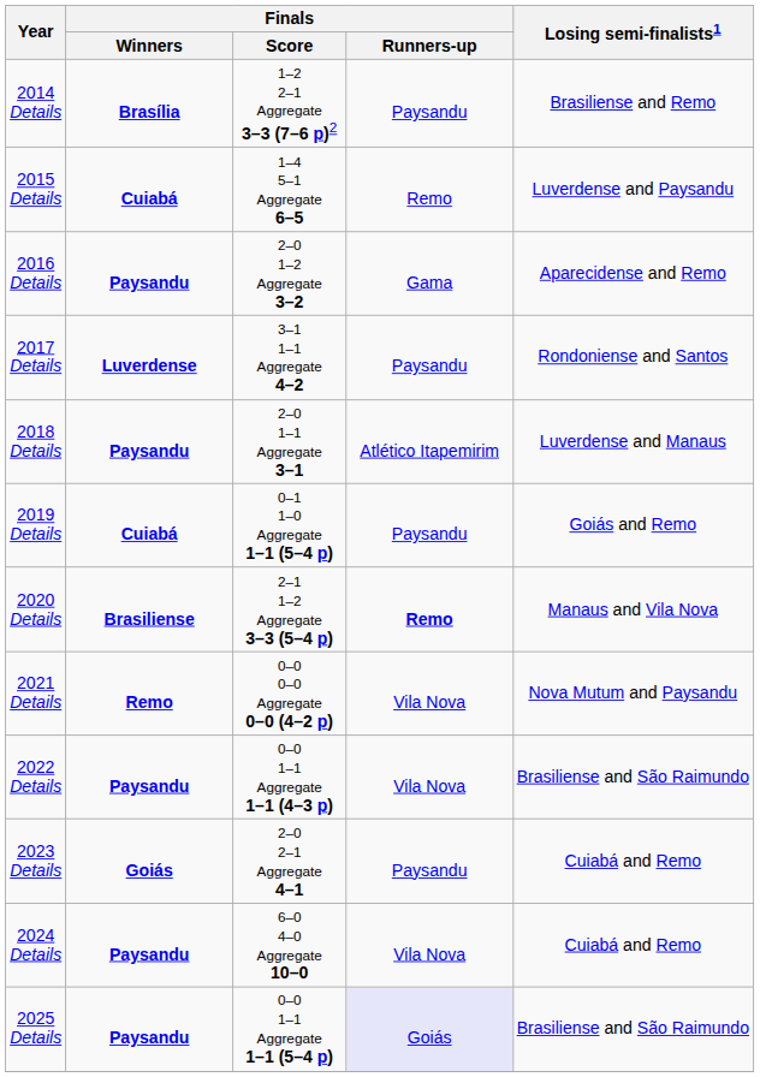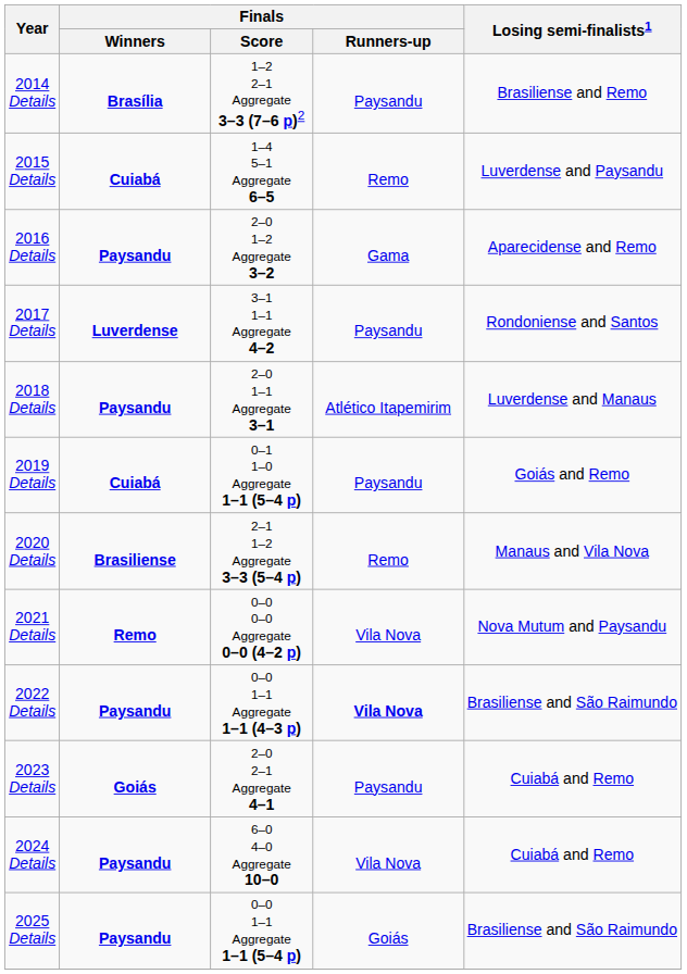row 9 | Finals / Runners-up: bold -> normal
row 11 | Finals / Runners-up: normal -> bold
row 14 | Finals / Runners-up: lavender background -> no background
